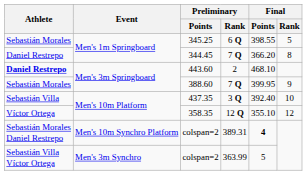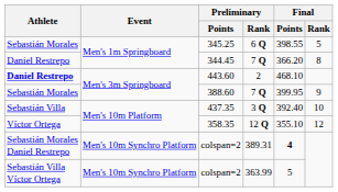colspan=2 / 363.99 | Event: Men's 3m Synchro -> Men's 10m Synchro Platform
